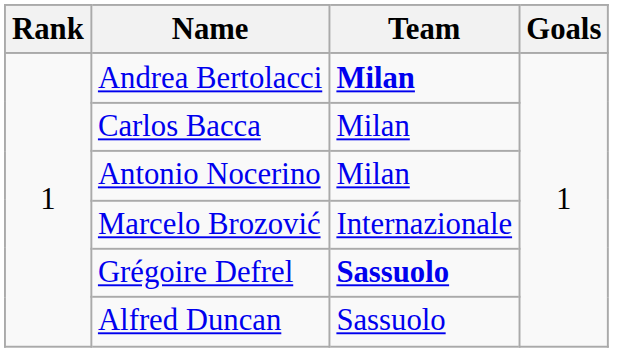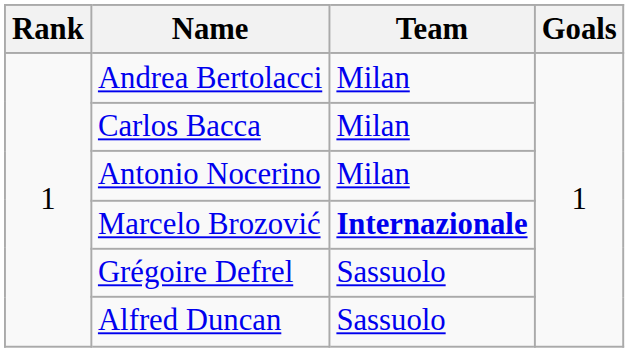Andrea Bertolacci | Team: bold -> normal
Marcelo Brozović | Team: normal -> bold
Grégoire Defrel | Team: bold -> normal
